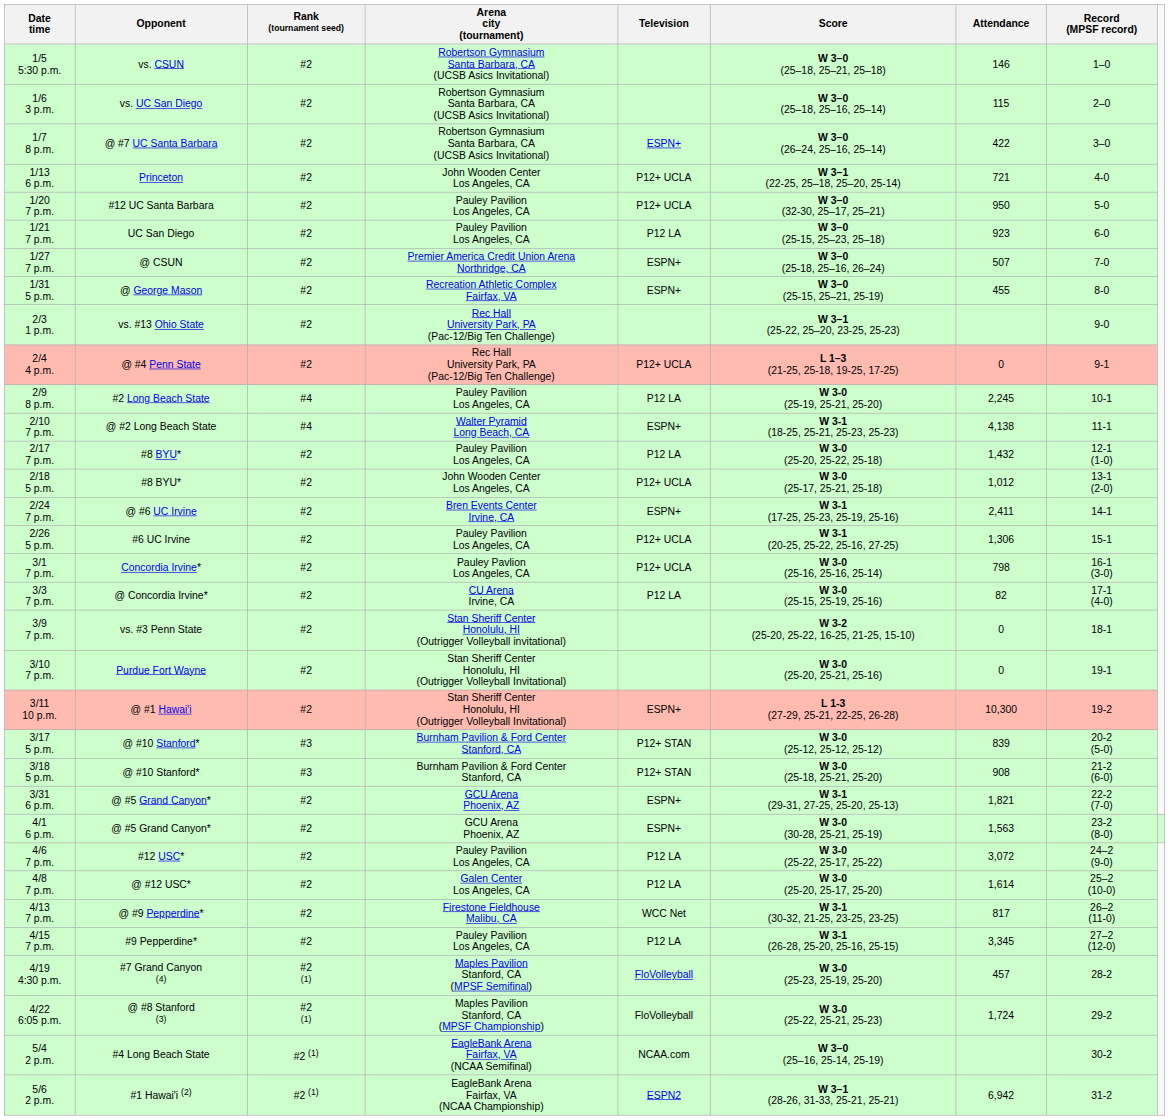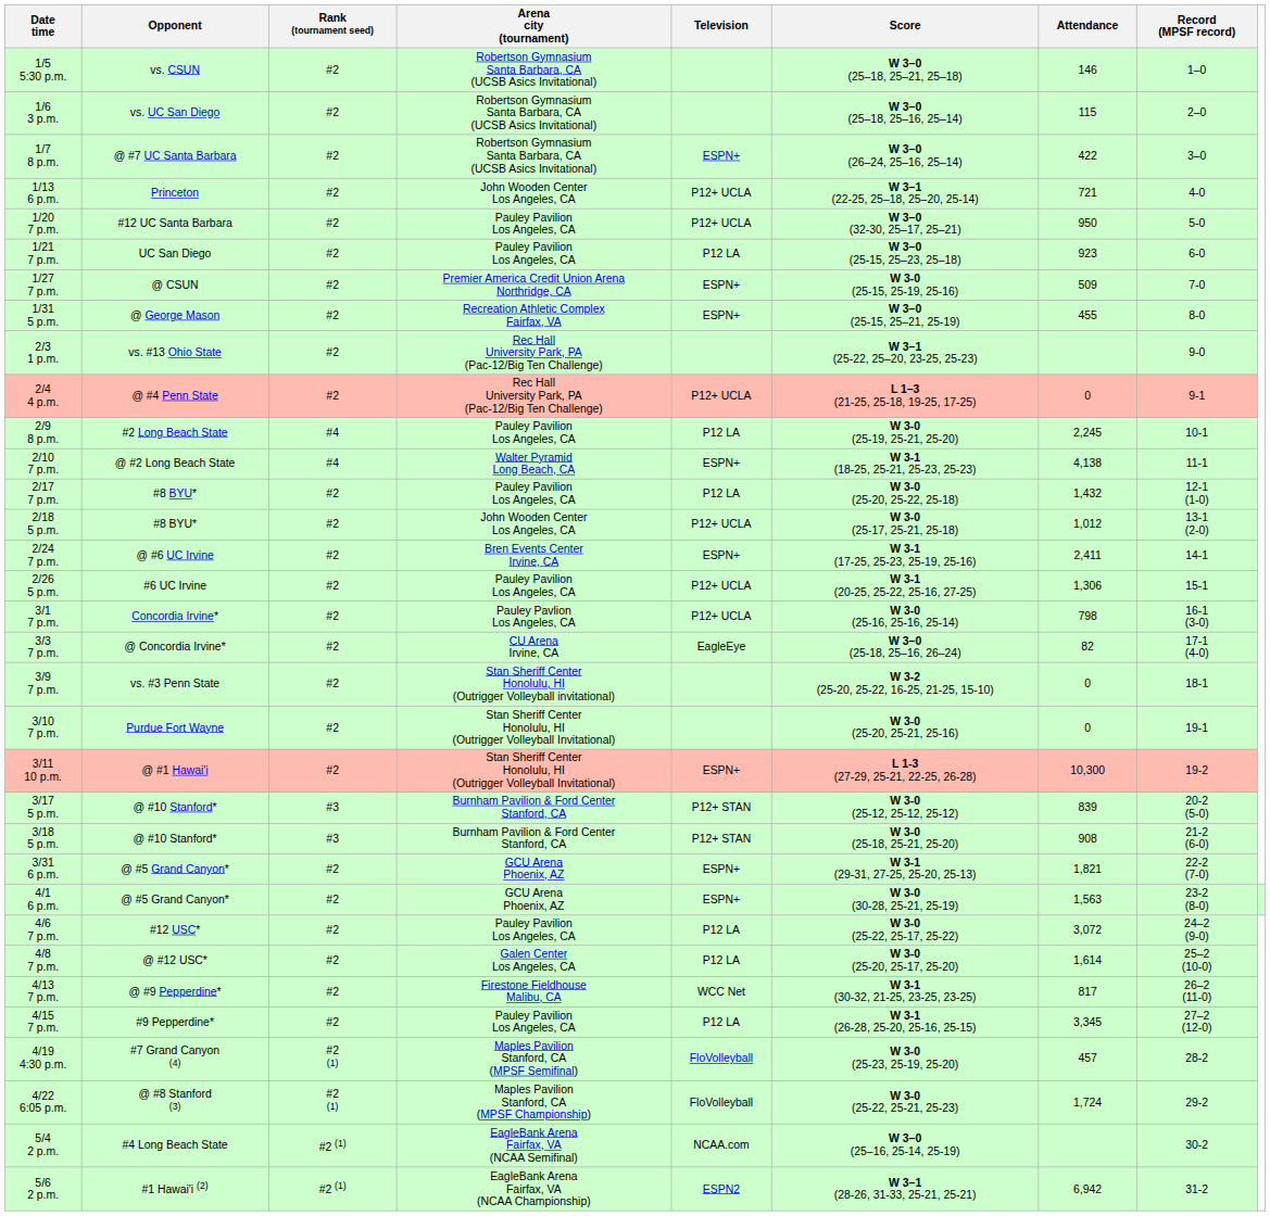1/27 7 p.m. | Score: W 3–0 (25-18, 25–16, 26–24) -> W 3-0 (25-15, 25-19, 25-16)
1/27 7 p.m. | Attendance: 507 -> 509
3/3 7 p.m. | Television: P12 LA -> EagleEye
3/3 7 p.m. | Score: W 3-0 (25-15, 25-19, 25-16) -> W 3–0 (25-18, 25–16, 26–24)
